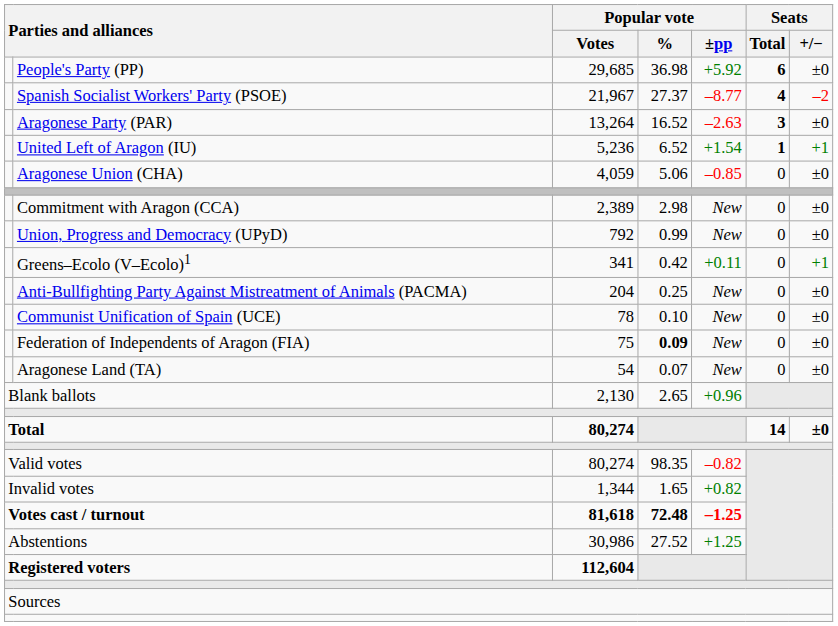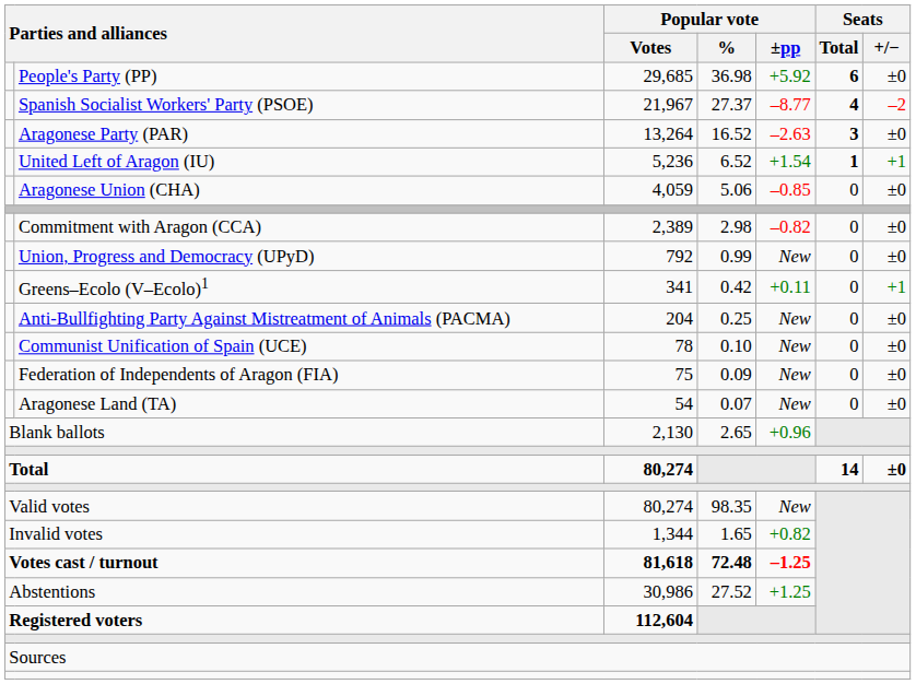Commitment with Aragon (CCA) | Popular vote / ±pp: New -> –0.82
Federation of Independents of Aragon (FIA) | Popular vote / %: bold -> normal
Valid votes | Popular vote / ±pp: –0.82 -> New
